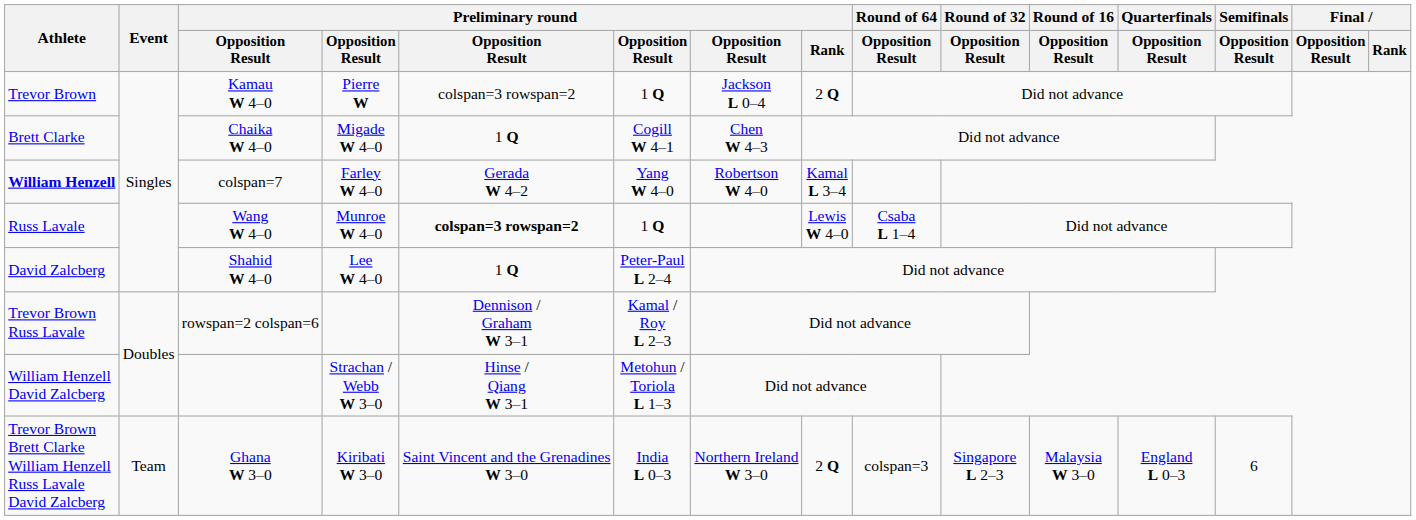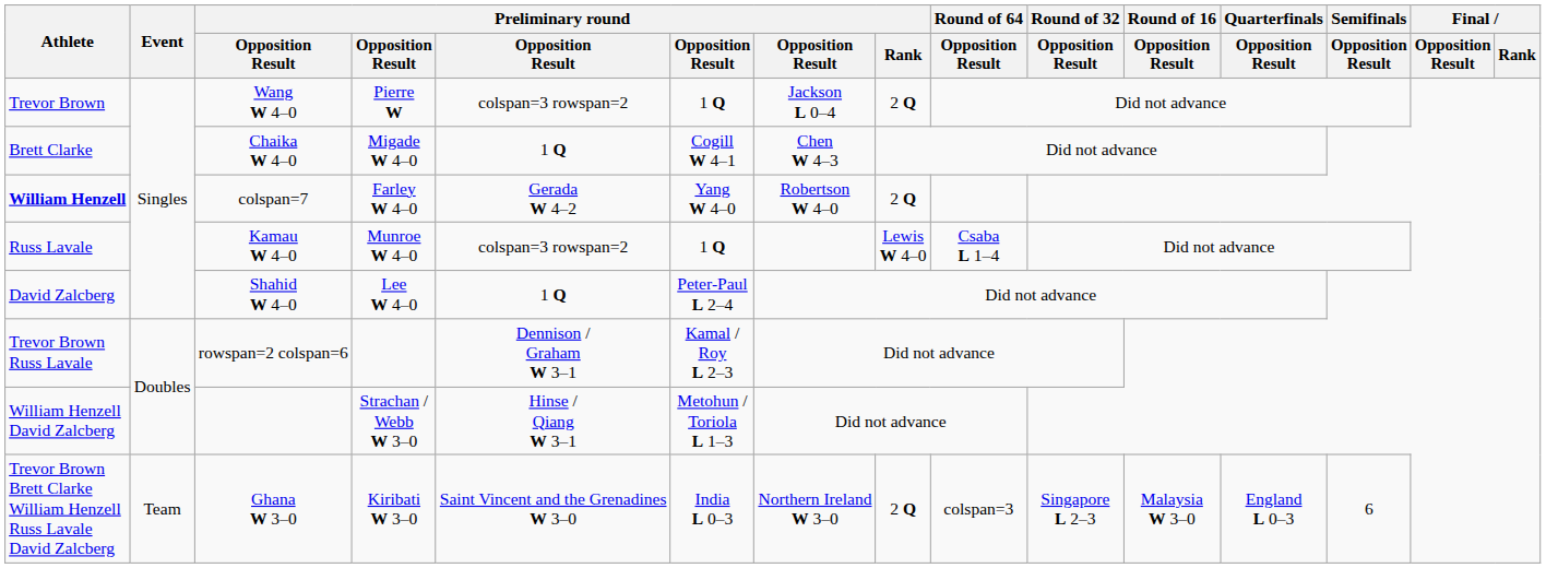Trevor Brown | column 3: Kamau W 4–0 -> Wang W 4–0
William Henzell | Preliminary round / Rank: Kamal L 3–4 -> 2 Q
Russ Lavale | column 3: Wang W 4–0 -> Kamau W 4–0
Russ Lavale | column 5: bold -> normal
